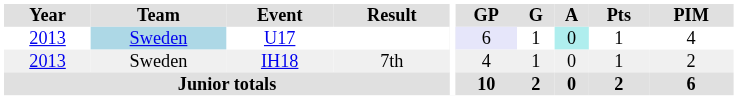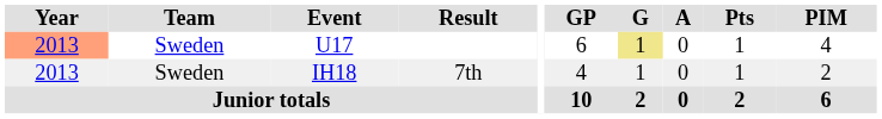U17 | Year: no background -> lightsalmon background
U17 | Team: lightblue background -> no background
U17 | GP: lavender background -> no background
U17 | G: no background -> khaki background
U17 | A: paleturquoise background -> no background
